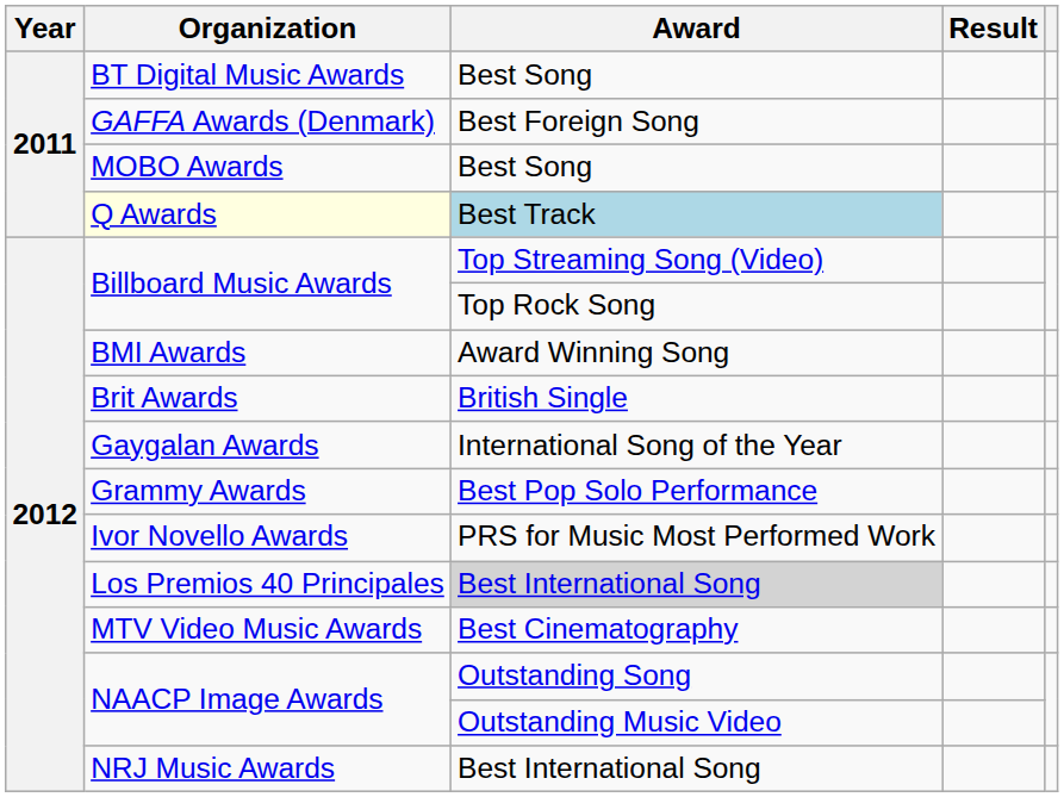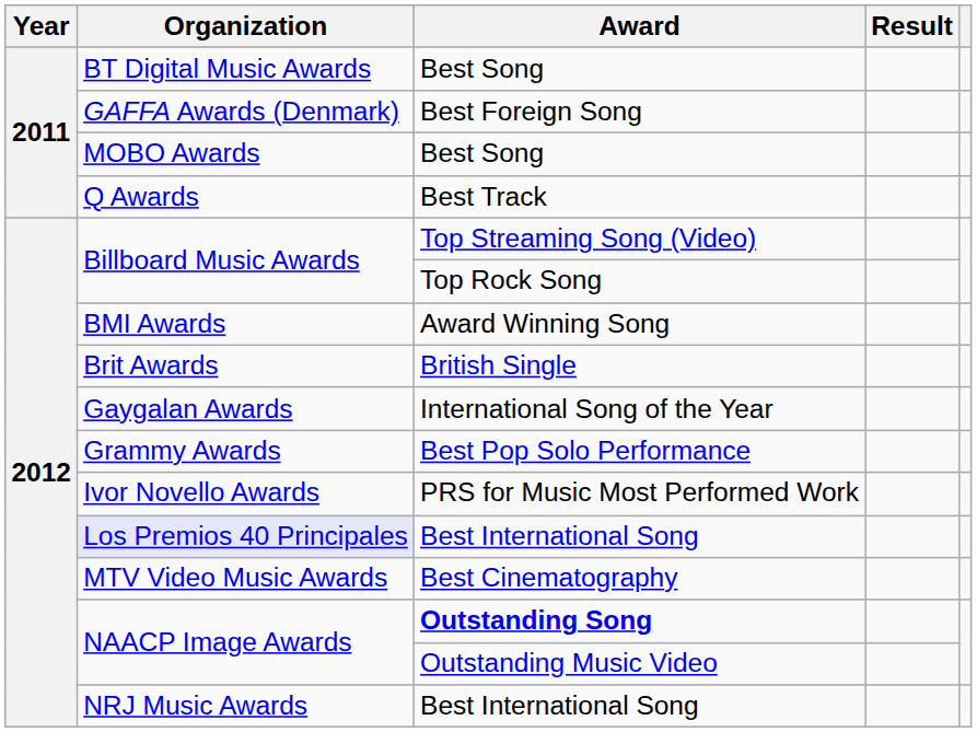Q Awards | Organization: lightyellow background -> no background
Q Awards | Award: lightblue background -> no background
Los Premios 40 Principales | Organization: no background -> lavender background
Los Premios 40 Principales | Award: lightgrey background -> no background
NAACP Image Awards / Outstanding Song | Award: normal -> bold
